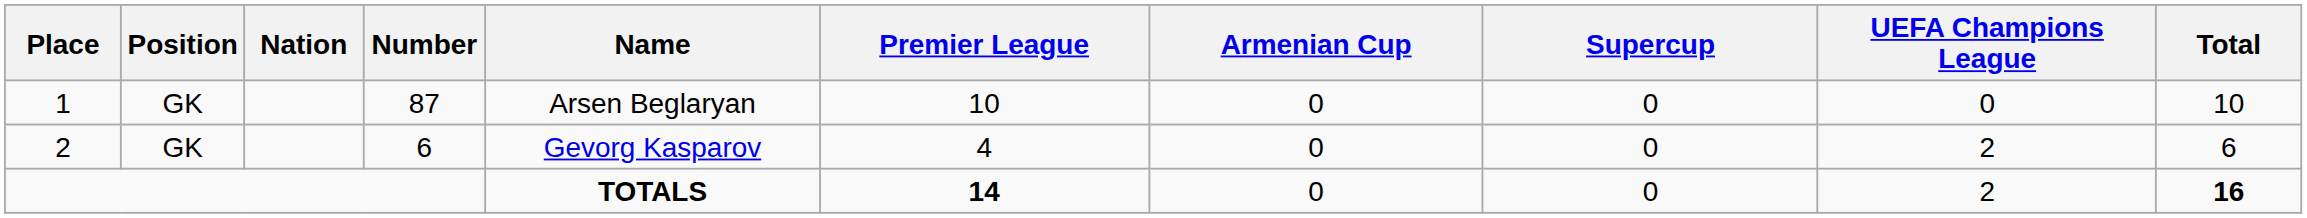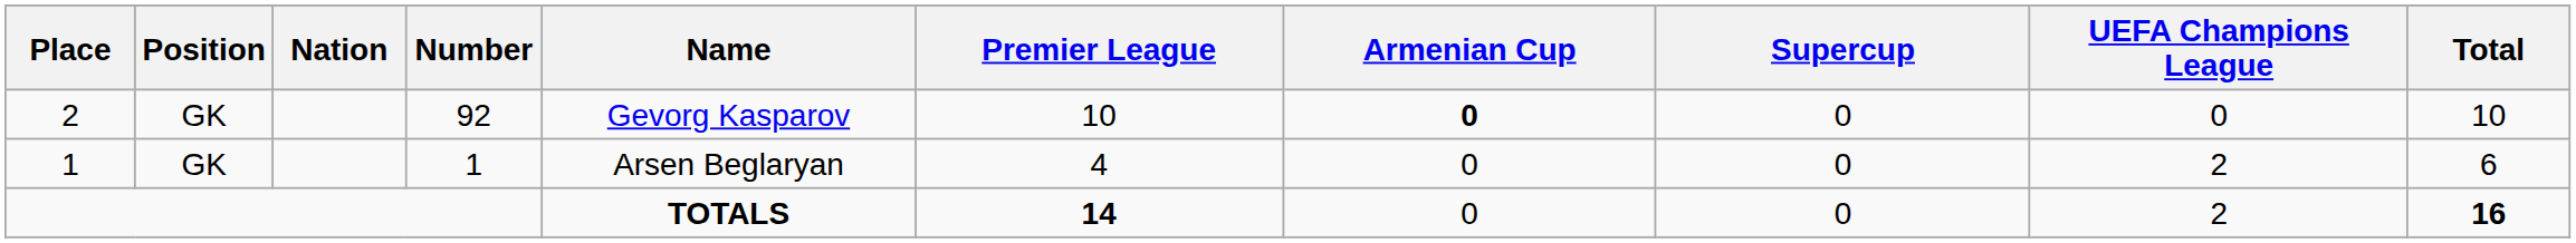row 2 | Place: 1 -> 2
row 2 | Number: 87 -> 92
row 2 | Name: Arsen Beglaryan -> Gevorg Kasparov
row 2 | Armenian Cup: normal -> bold
row 3 | Place: 2 -> 1
row 3 | Number: 6 -> 1
row 3 | Name: Gevorg Kasparov -> Arsen Beglaryan
